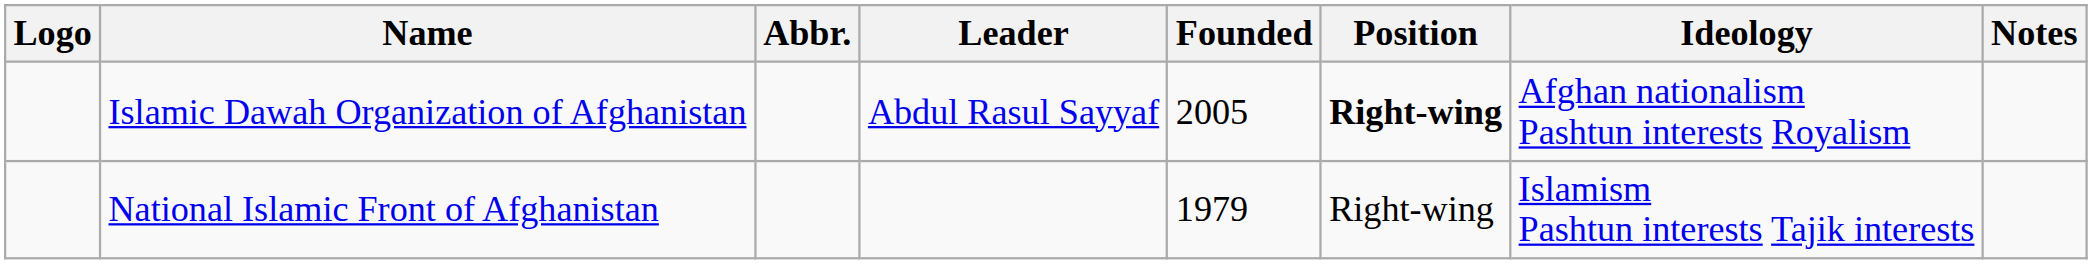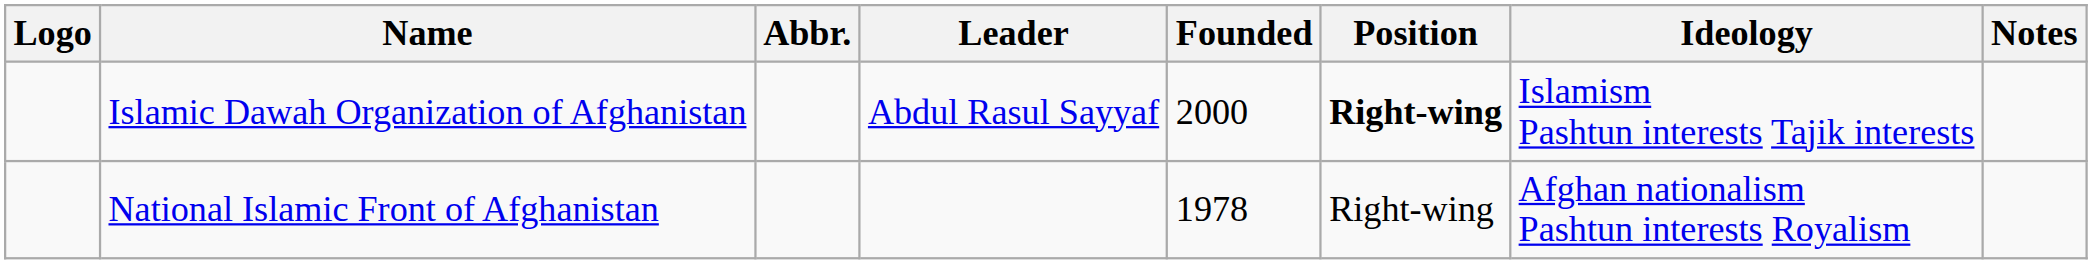Islamic Dawah Organization of Afghanistan | Founded: 2005 -> 2000
Islamic Dawah Organization of Afghanistan | Ideology: Afghan nationalism Pashtun interests Royalism -> Islamism Pashtun interests Tajik interests
National Islamic Front of Afghanistan | Founded: 1979 -> 1978
National Islamic Front of Afghanistan | Ideology: Islamism Pashtun interests Tajik interests -> Afghan nationalism Pashtun interests Royalism
